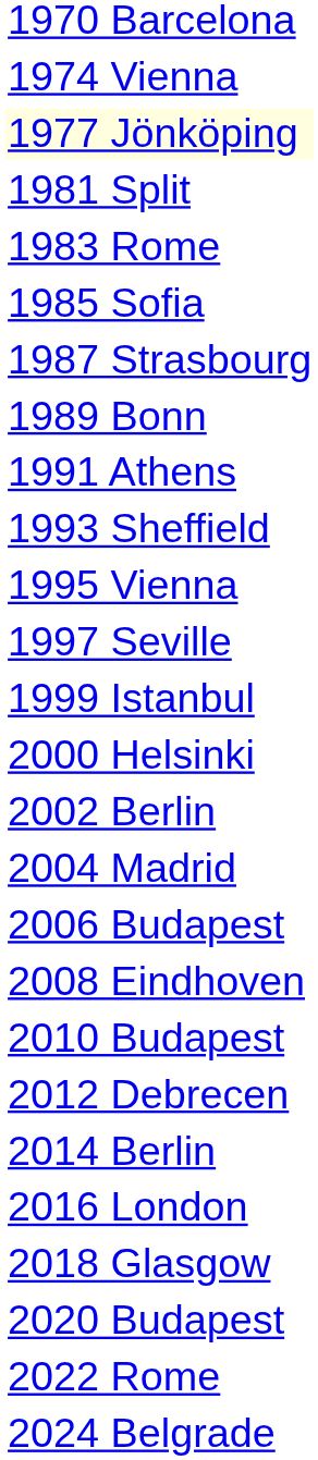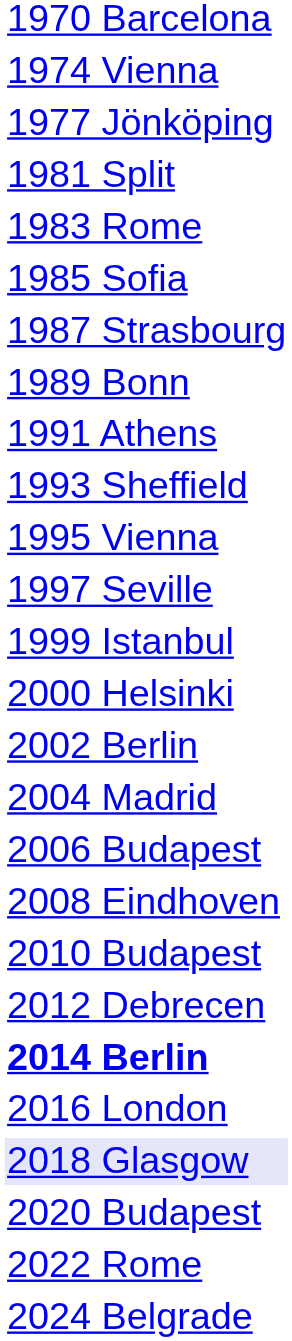1977 Jönköping | column 1: lightyellow background -> no background
2014 Berlin | column 1: normal -> bold
2018 Glasgow | column 1: no background -> lavender background
